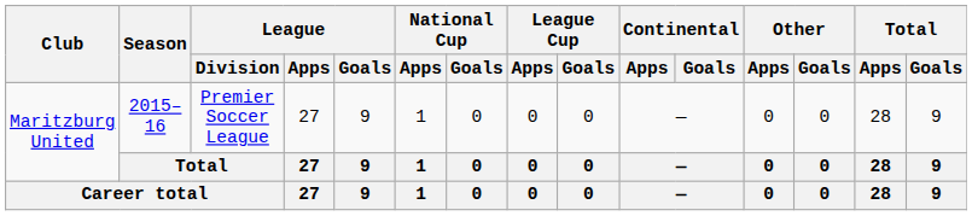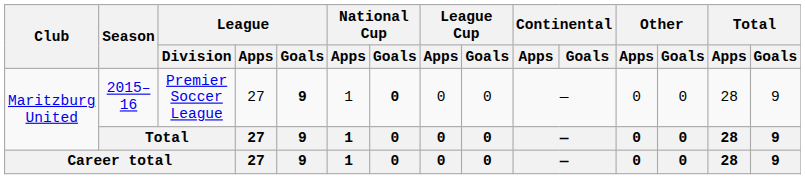Maritzburg United / Premier Soccer League | League / Goals: normal -> bold
Maritzburg United / Premier Soccer League | National Cup / Goals: normal -> bold
